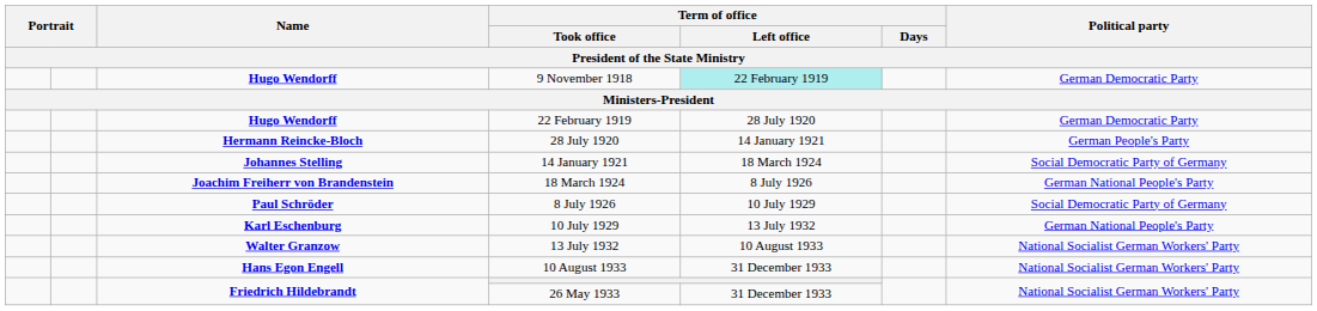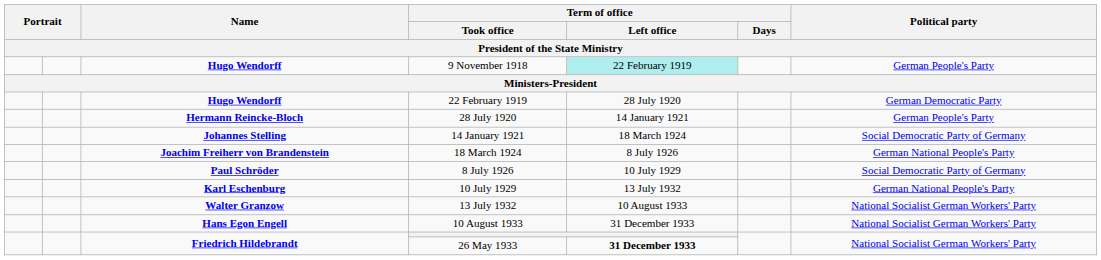9 November 1918 | Political party: German Democratic Party -> German People's Party
26 May 1933 | Term of office / Left office: normal -> bold
